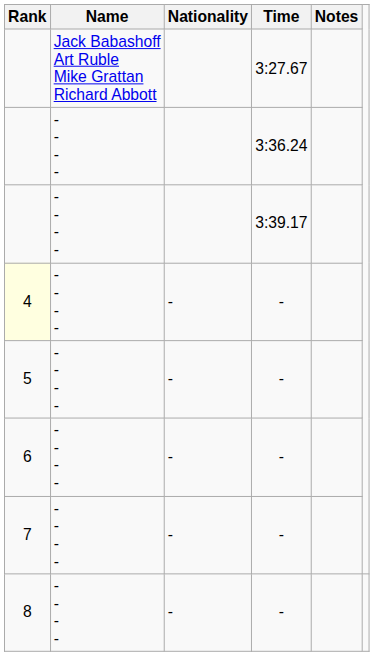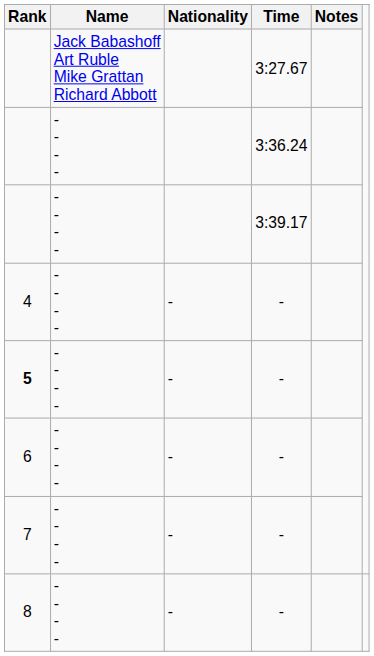4 | Rank: lightyellow background -> no background
5 | Rank: normal -> bold
